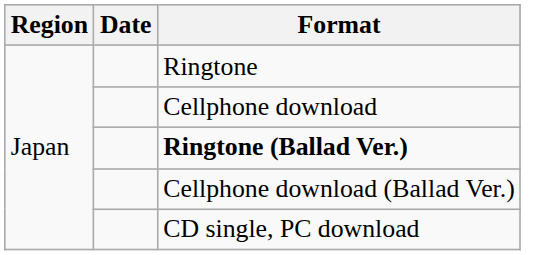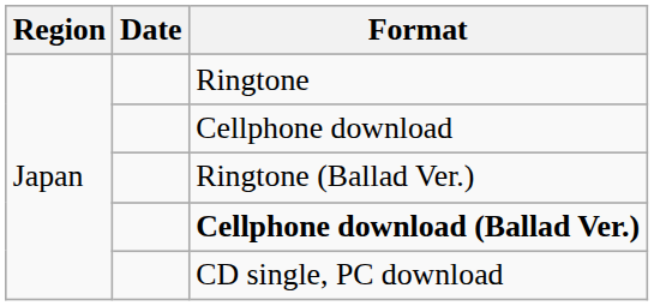Ringtone (Ballad Ver.) | Format: bold -> normal
Cellphone download (Ballad Ver.) | Format: normal -> bold
